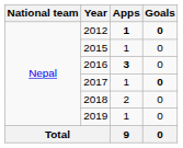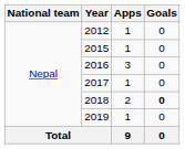2012 | Apps: bold -> normal
2012 | Goals: bold -> normal
2016 | Apps: bold -> normal
2017 | Goals: bold -> normal
2018 | Goals: normal -> bold
